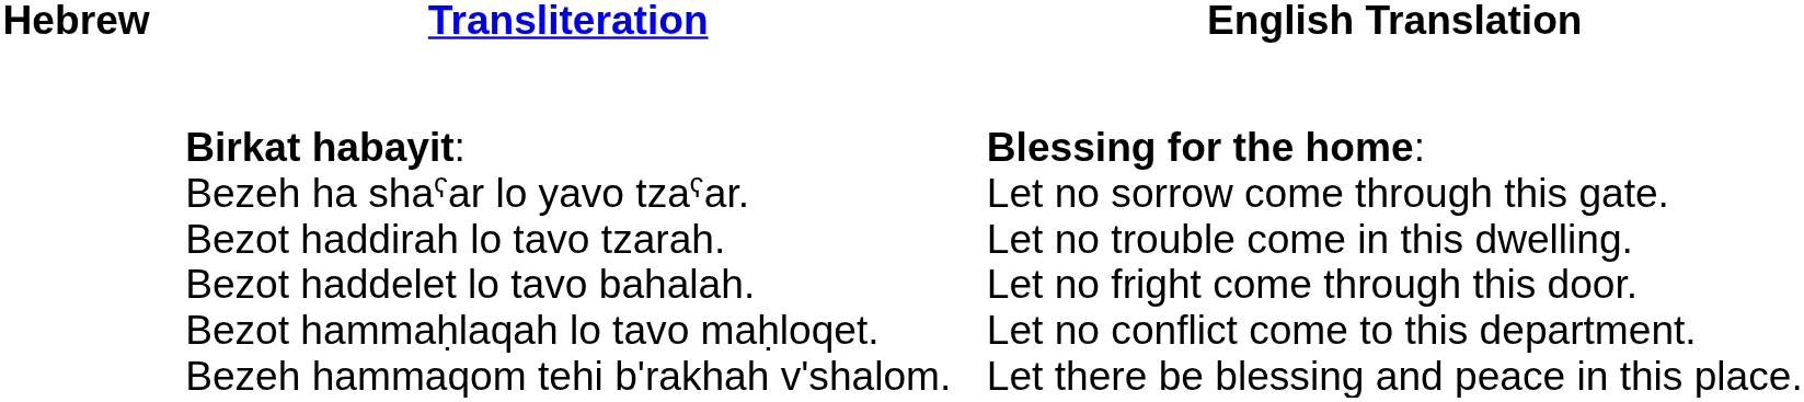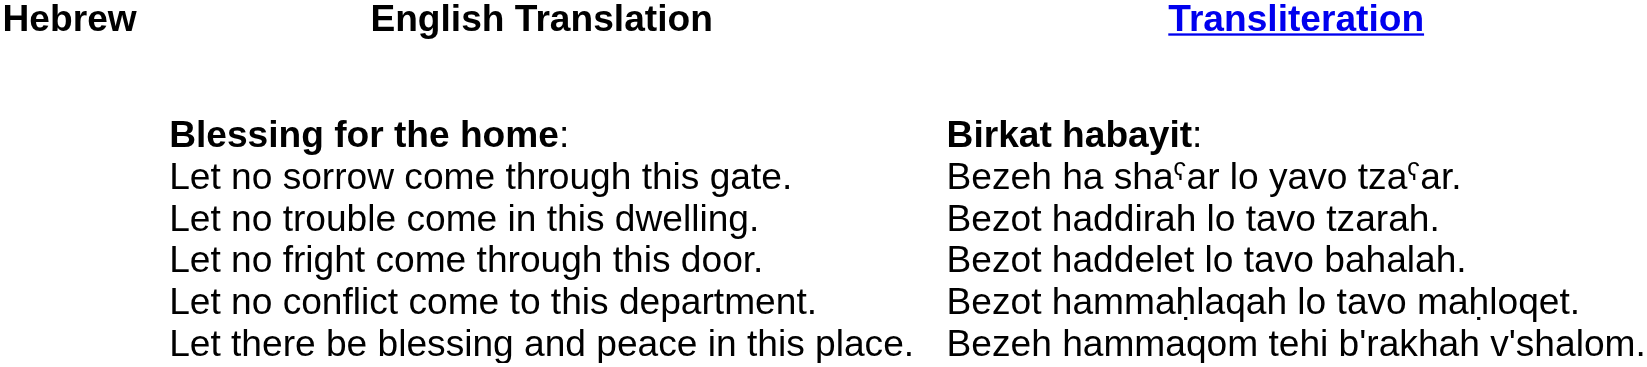columns swapped: Transliteration <-> English Translation
